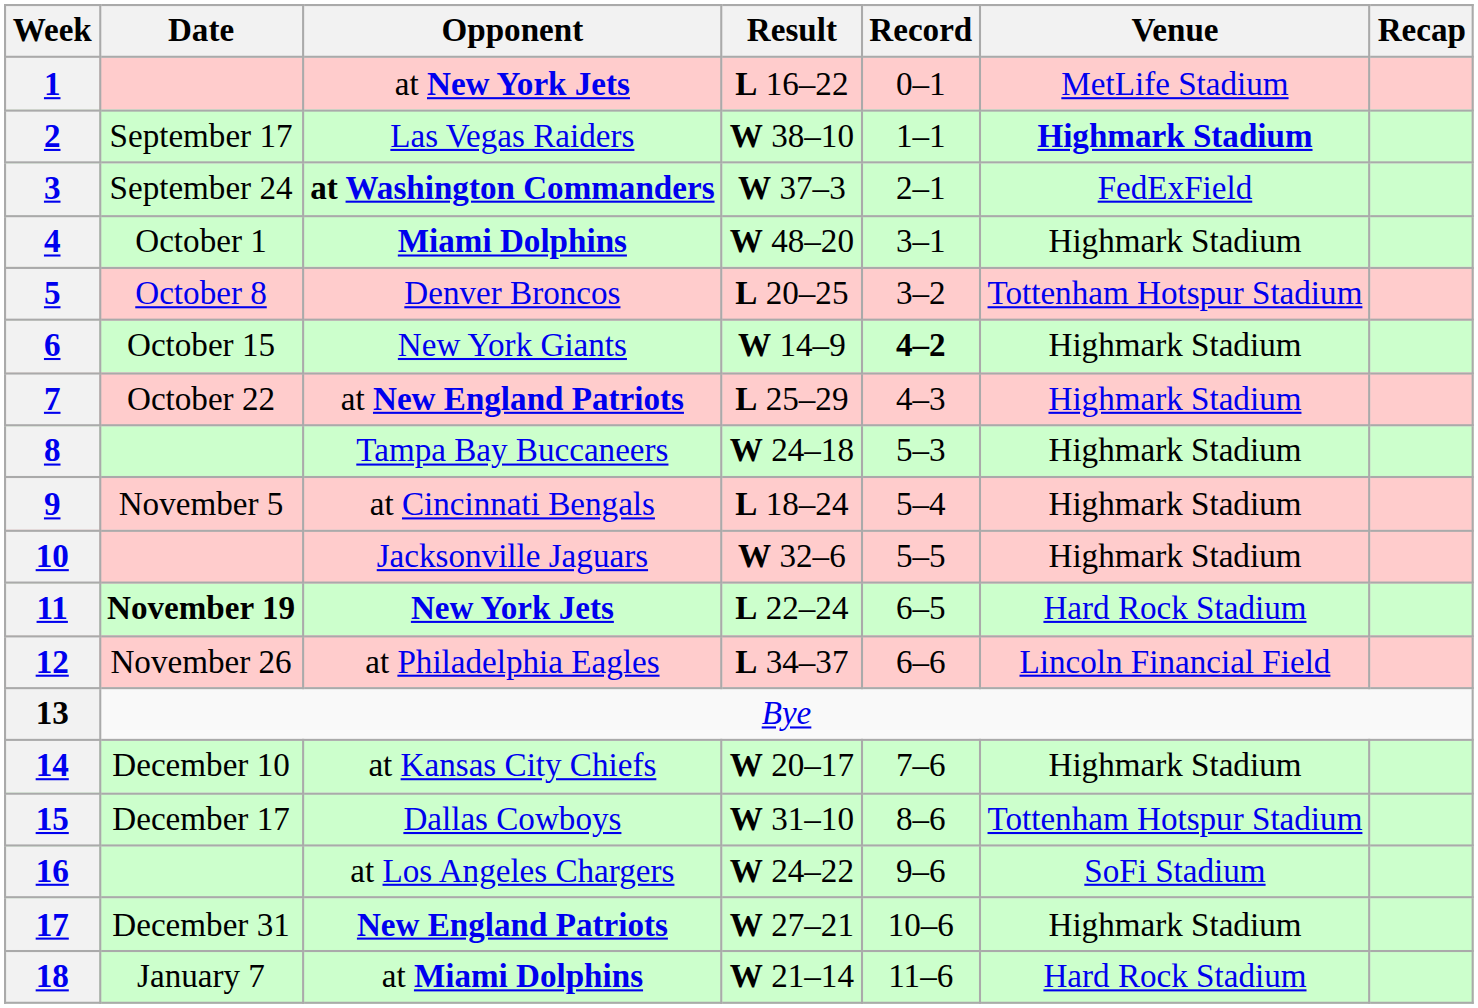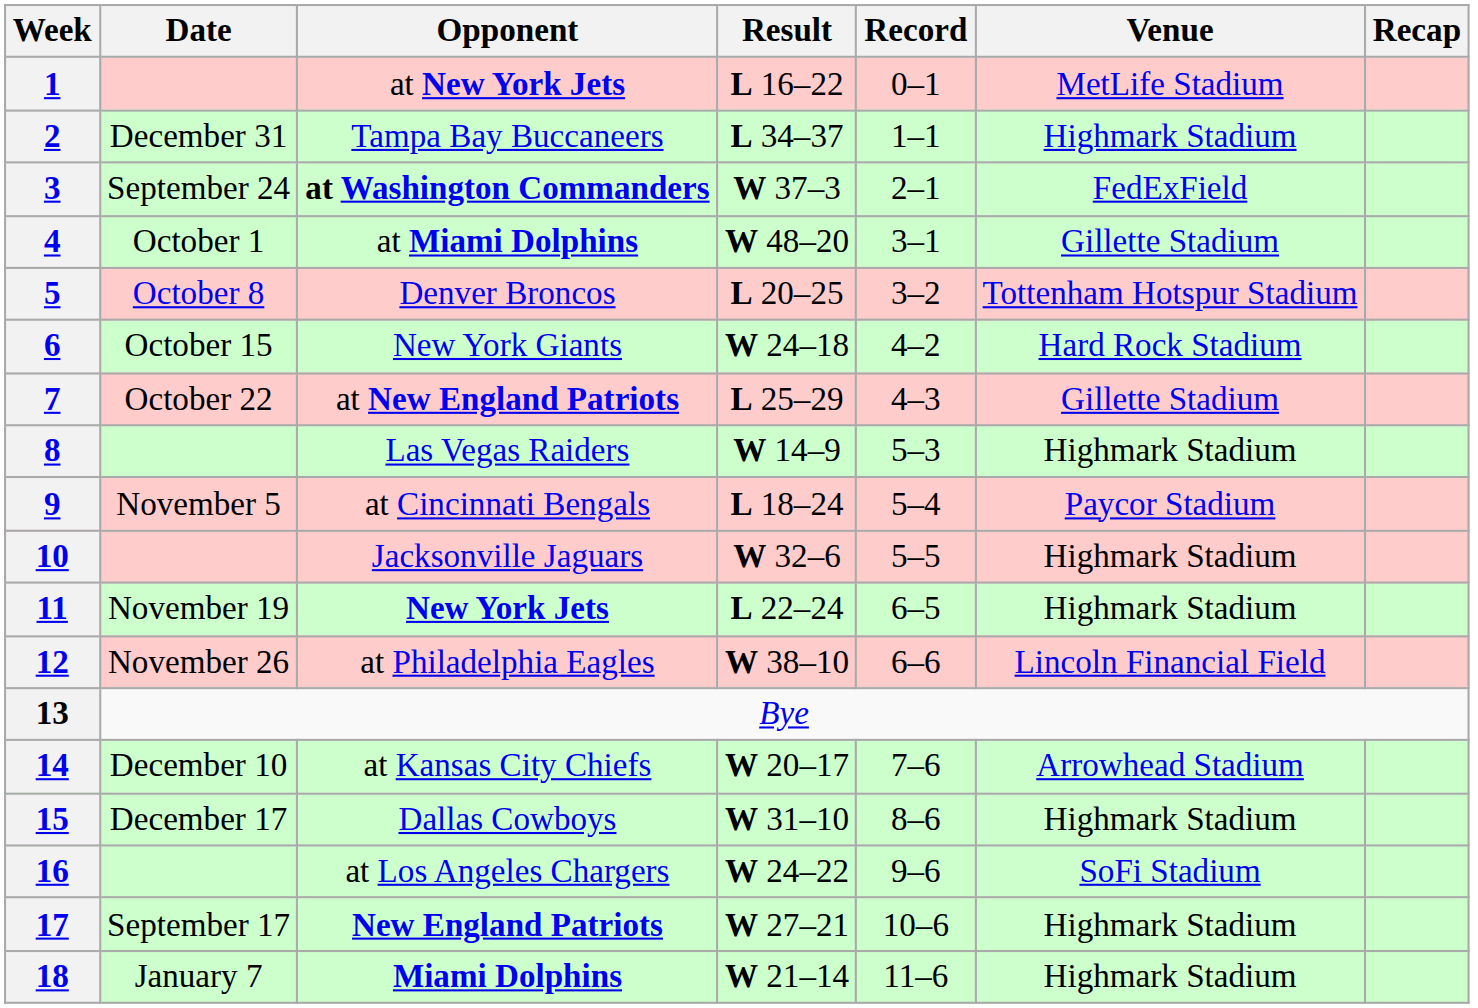2 | Date: September 17 -> December 31
2 | Opponent: Las Vegas Raiders -> Tampa Bay Buccaneers
2 | Result: W 38–10 -> L 34–37
2 | Venue: bold -> normal
4 | Opponent: Miami Dolphins -> at Miami Dolphins
4 | Venue: Highmark Stadium -> Gillette Stadium
6 | Result: W 14–9 -> W 24–18
6 | Record: bold -> normal
6 | Venue: Highmark Stadium -> Hard Rock Stadium
7 | Venue: Highmark Stadium -> Gillette Stadium
8 | Opponent: Tampa Bay Buccaneers -> Las Vegas Raiders
8 | Result: W 24–18 -> W 14–9
9 | Venue: Highmark Stadium -> Paycor Stadium
11 | Date: bold -> normal
11 | Venue: Hard Rock Stadium -> Highmark Stadium
12 | Result: L 34–37 -> W 38–10
14 | Venue: Highmark Stadium -> Arrowhead Stadium
15 | Venue: Tottenham Hotspur Stadium -> Highmark Stadium
17 | Date: December 31 -> September 17
18 | Opponent: at Miami Dolphins -> Miami Dolphins
18 | Venue: Hard Rock Stadium -> Highmark Stadium
